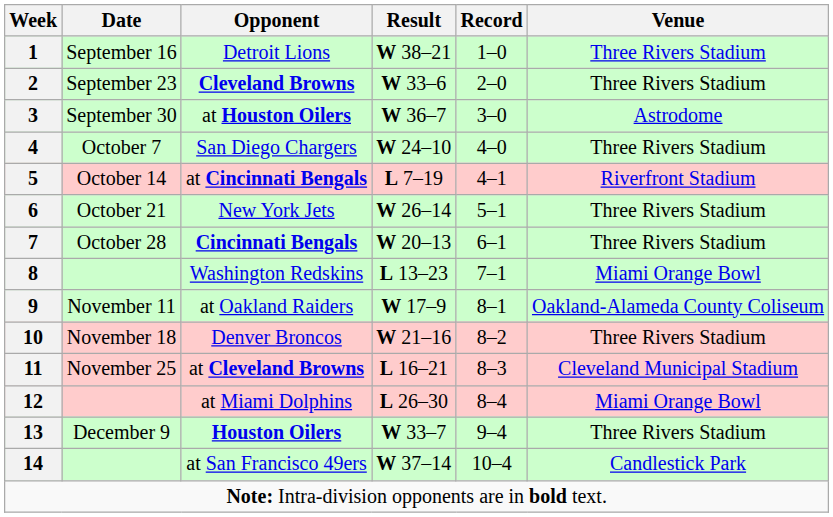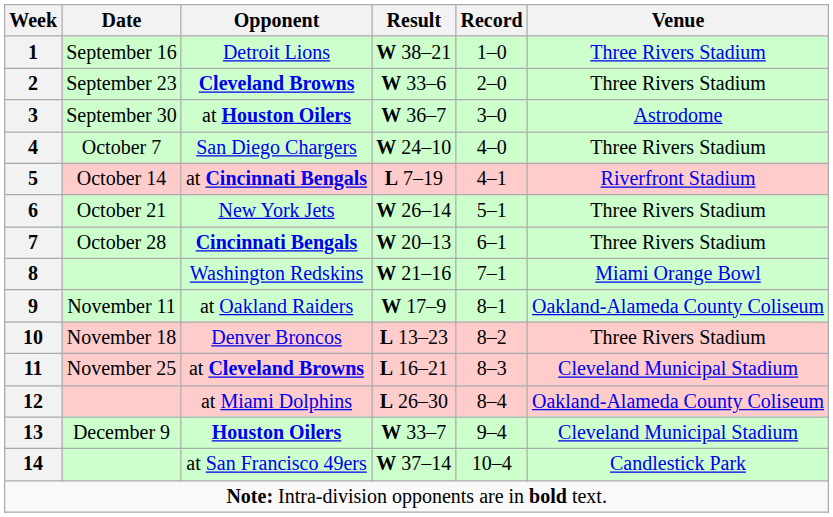8 | Result: L 13–23 -> W 21–16
10 | Result: W 21–16 -> L 13–23
12 | Venue: Miami Orange Bowl -> Oakland-Alameda County Coliseum
13 | Venue: Three Rivers Stadium -> Cleveland Municipal Stadium
